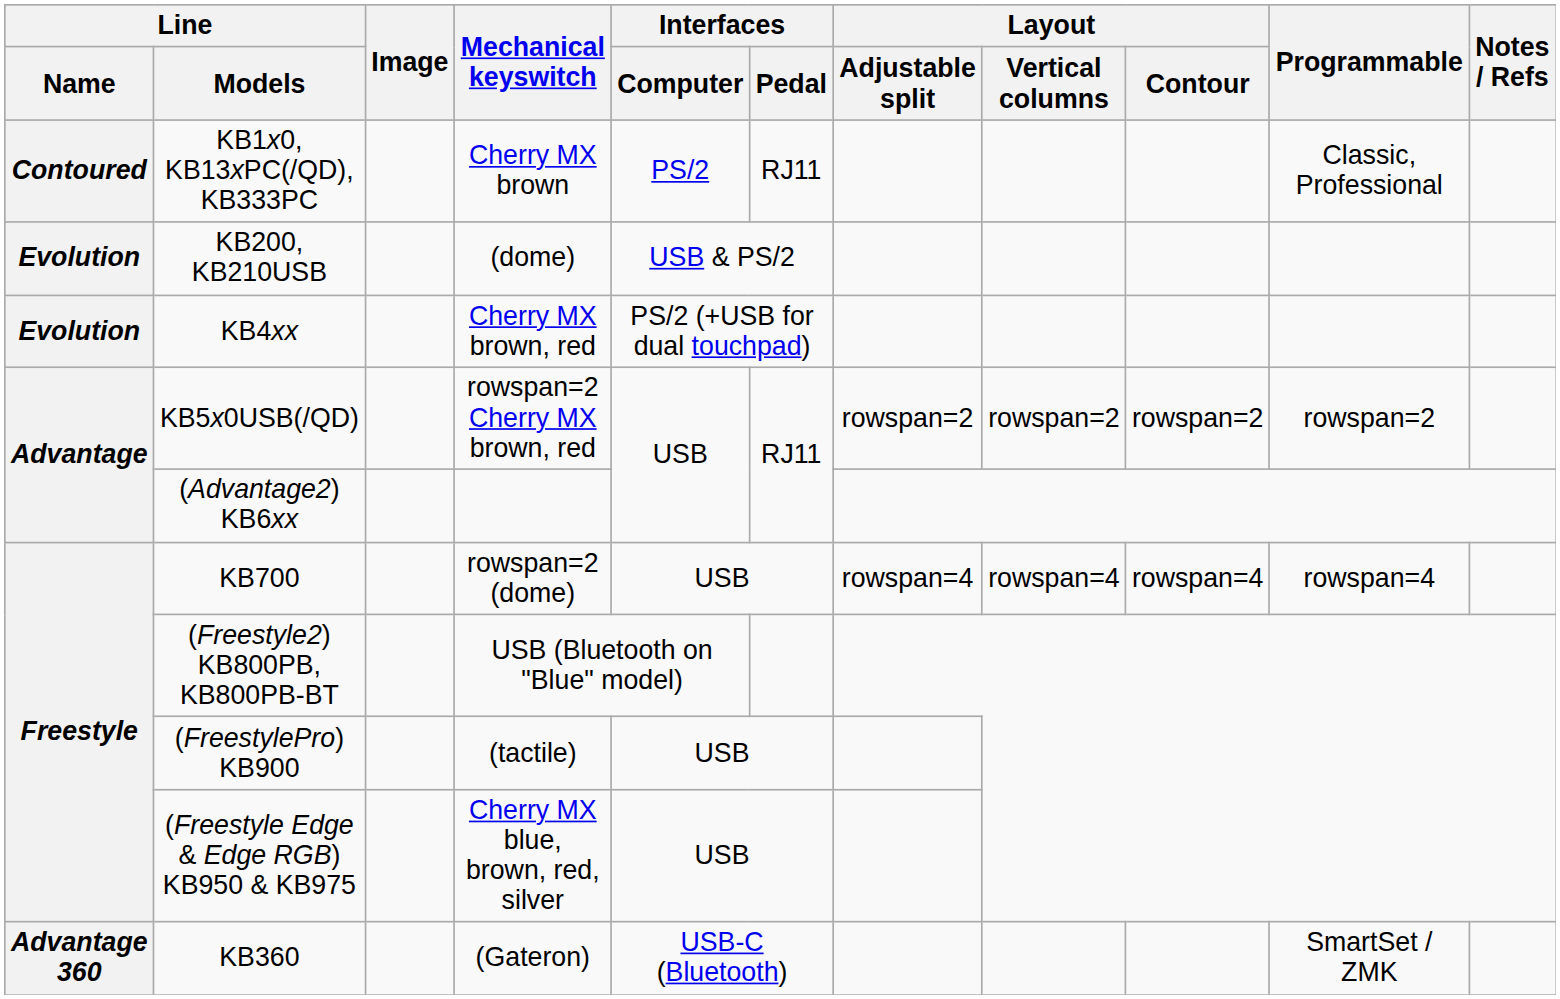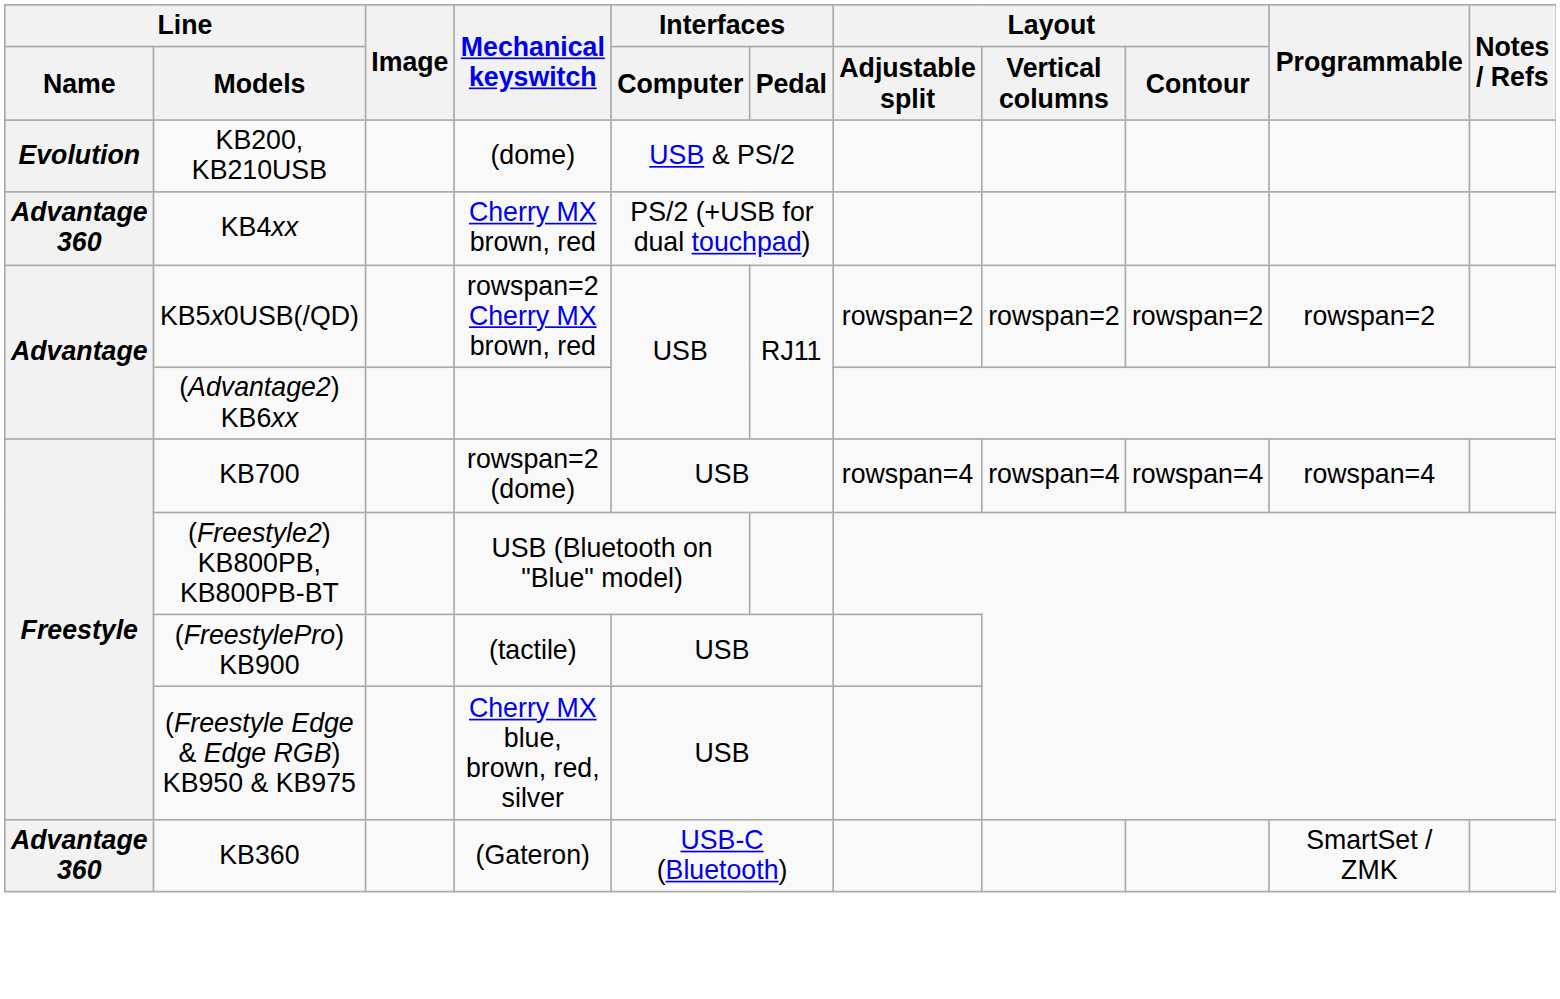- row: Contoured | KB1x0, KB13xPC(/QD), KB333PC | Cherry MX brown | PS/2 | RJ11 | Classic, Professional
KB4xx | Line / Name: Evolution -> Advantage 360
